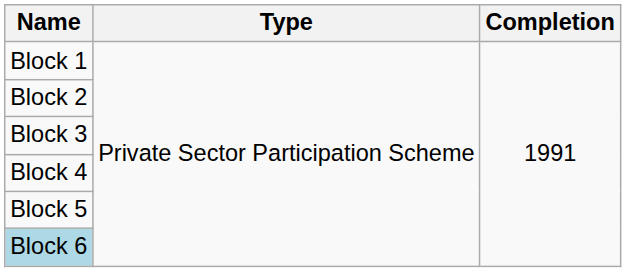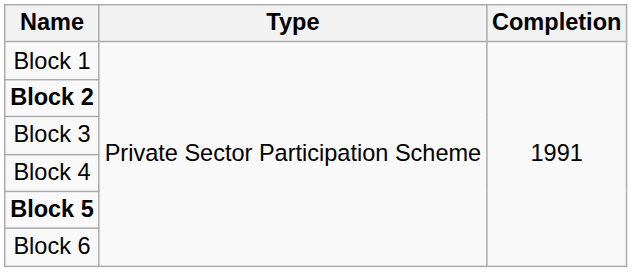Block 2 | Name: normal -> bold
Block 5 | Name: normal -> bold
Block 6 | Name: lightblue background -> no background
